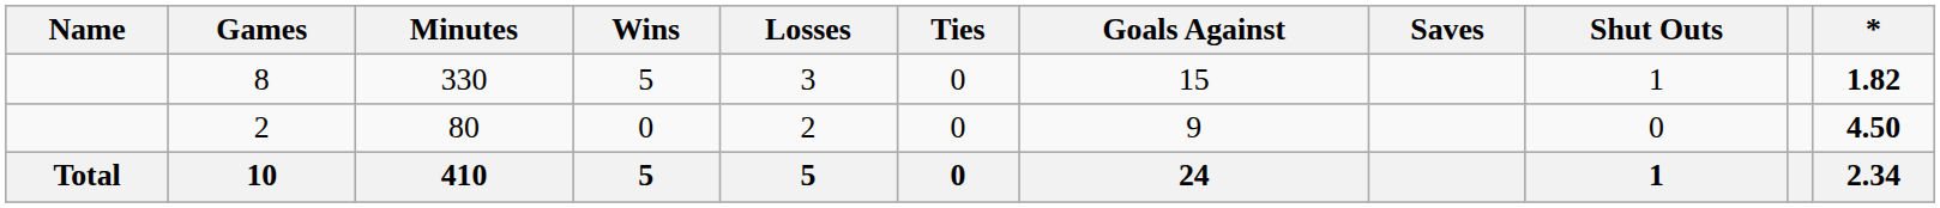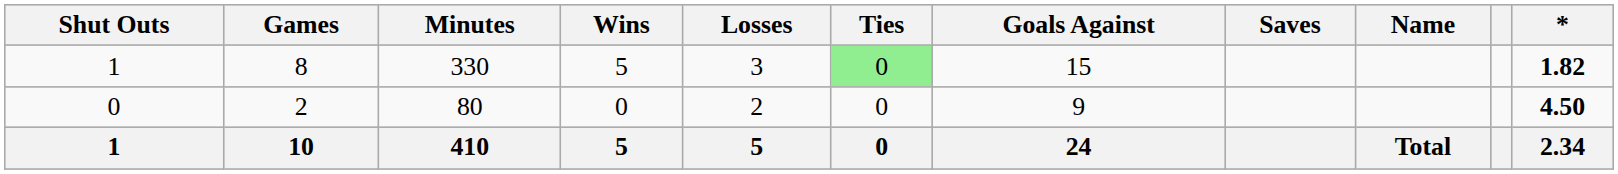columns swapped: Name <-> Shut Outs
8 | Ties: no background -> lightgreen background
